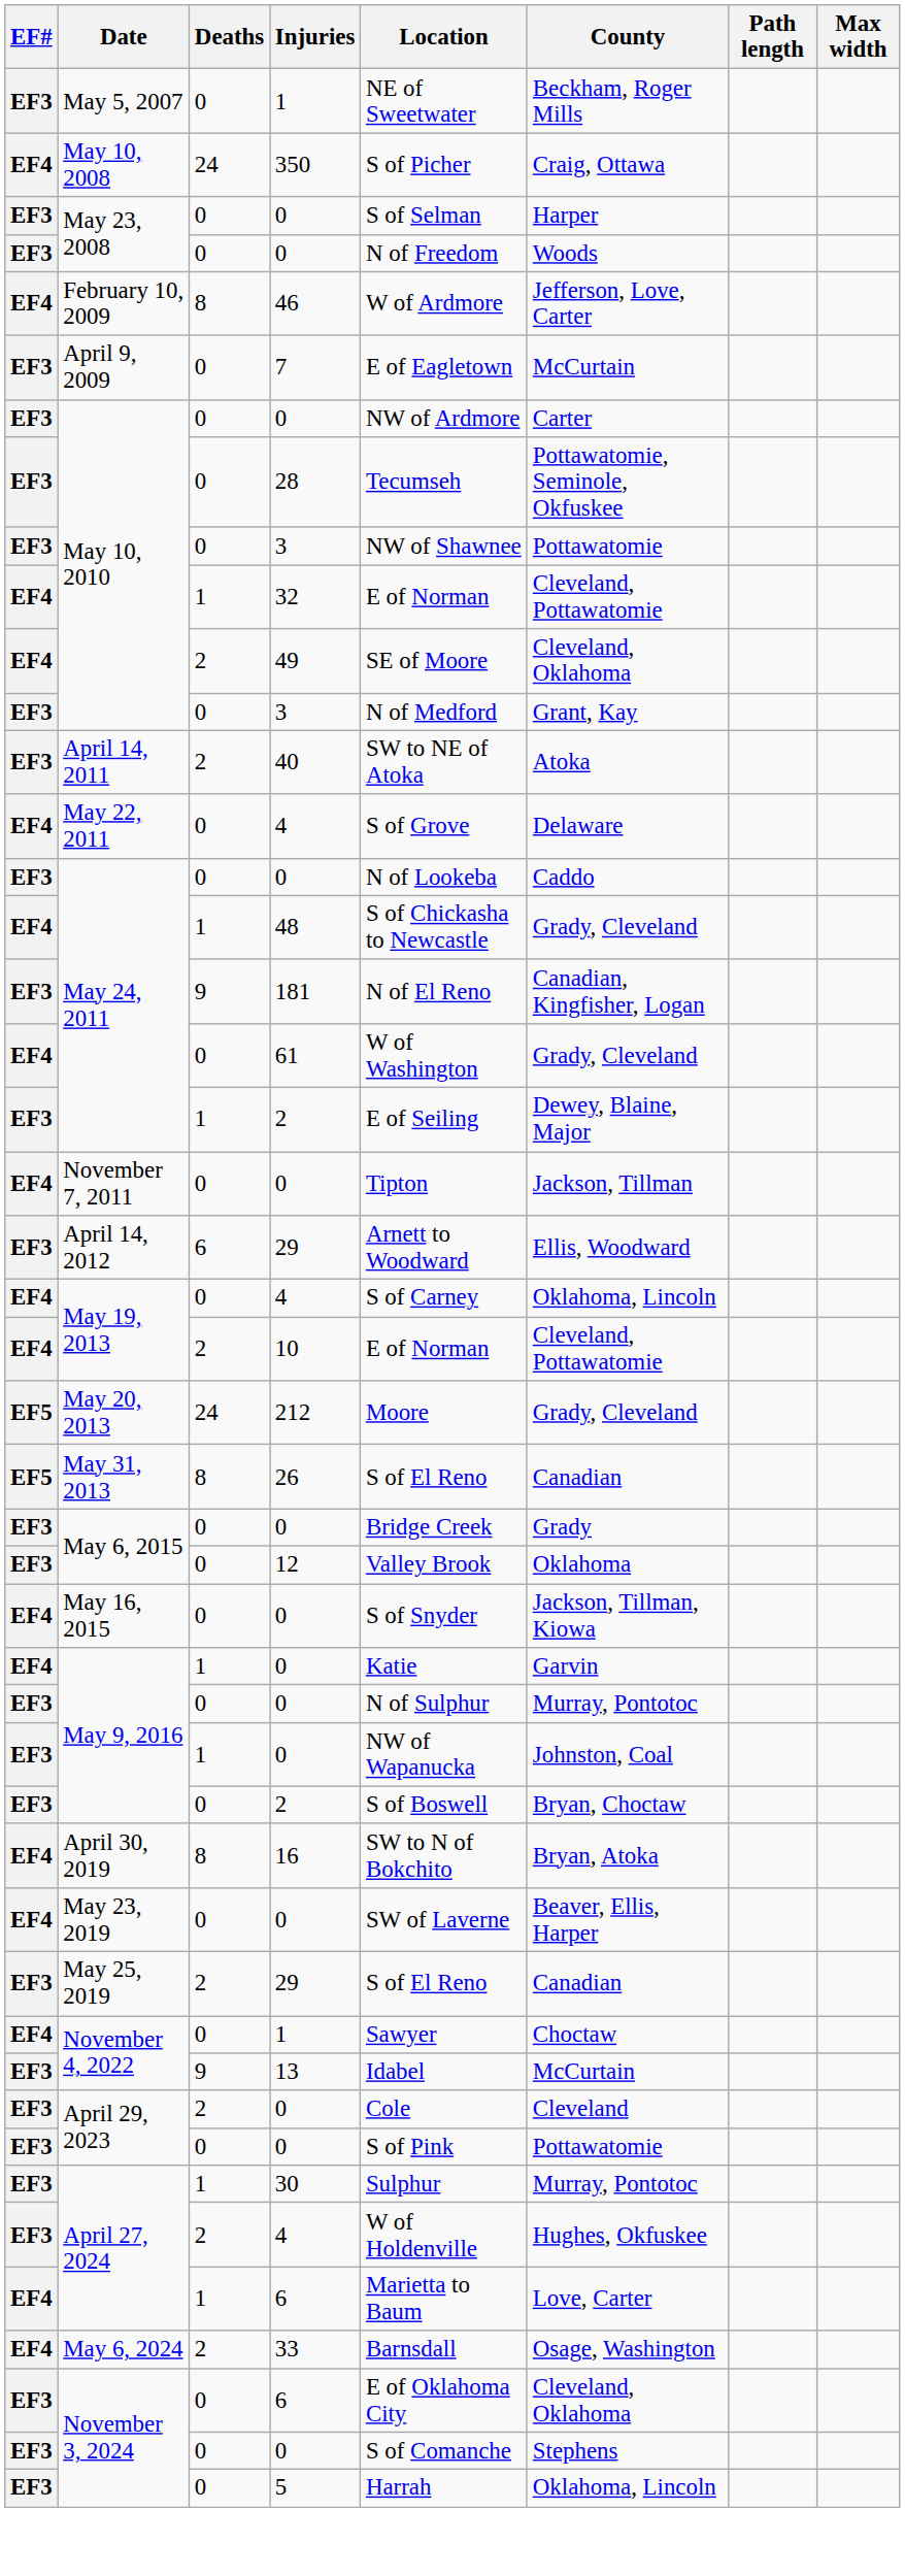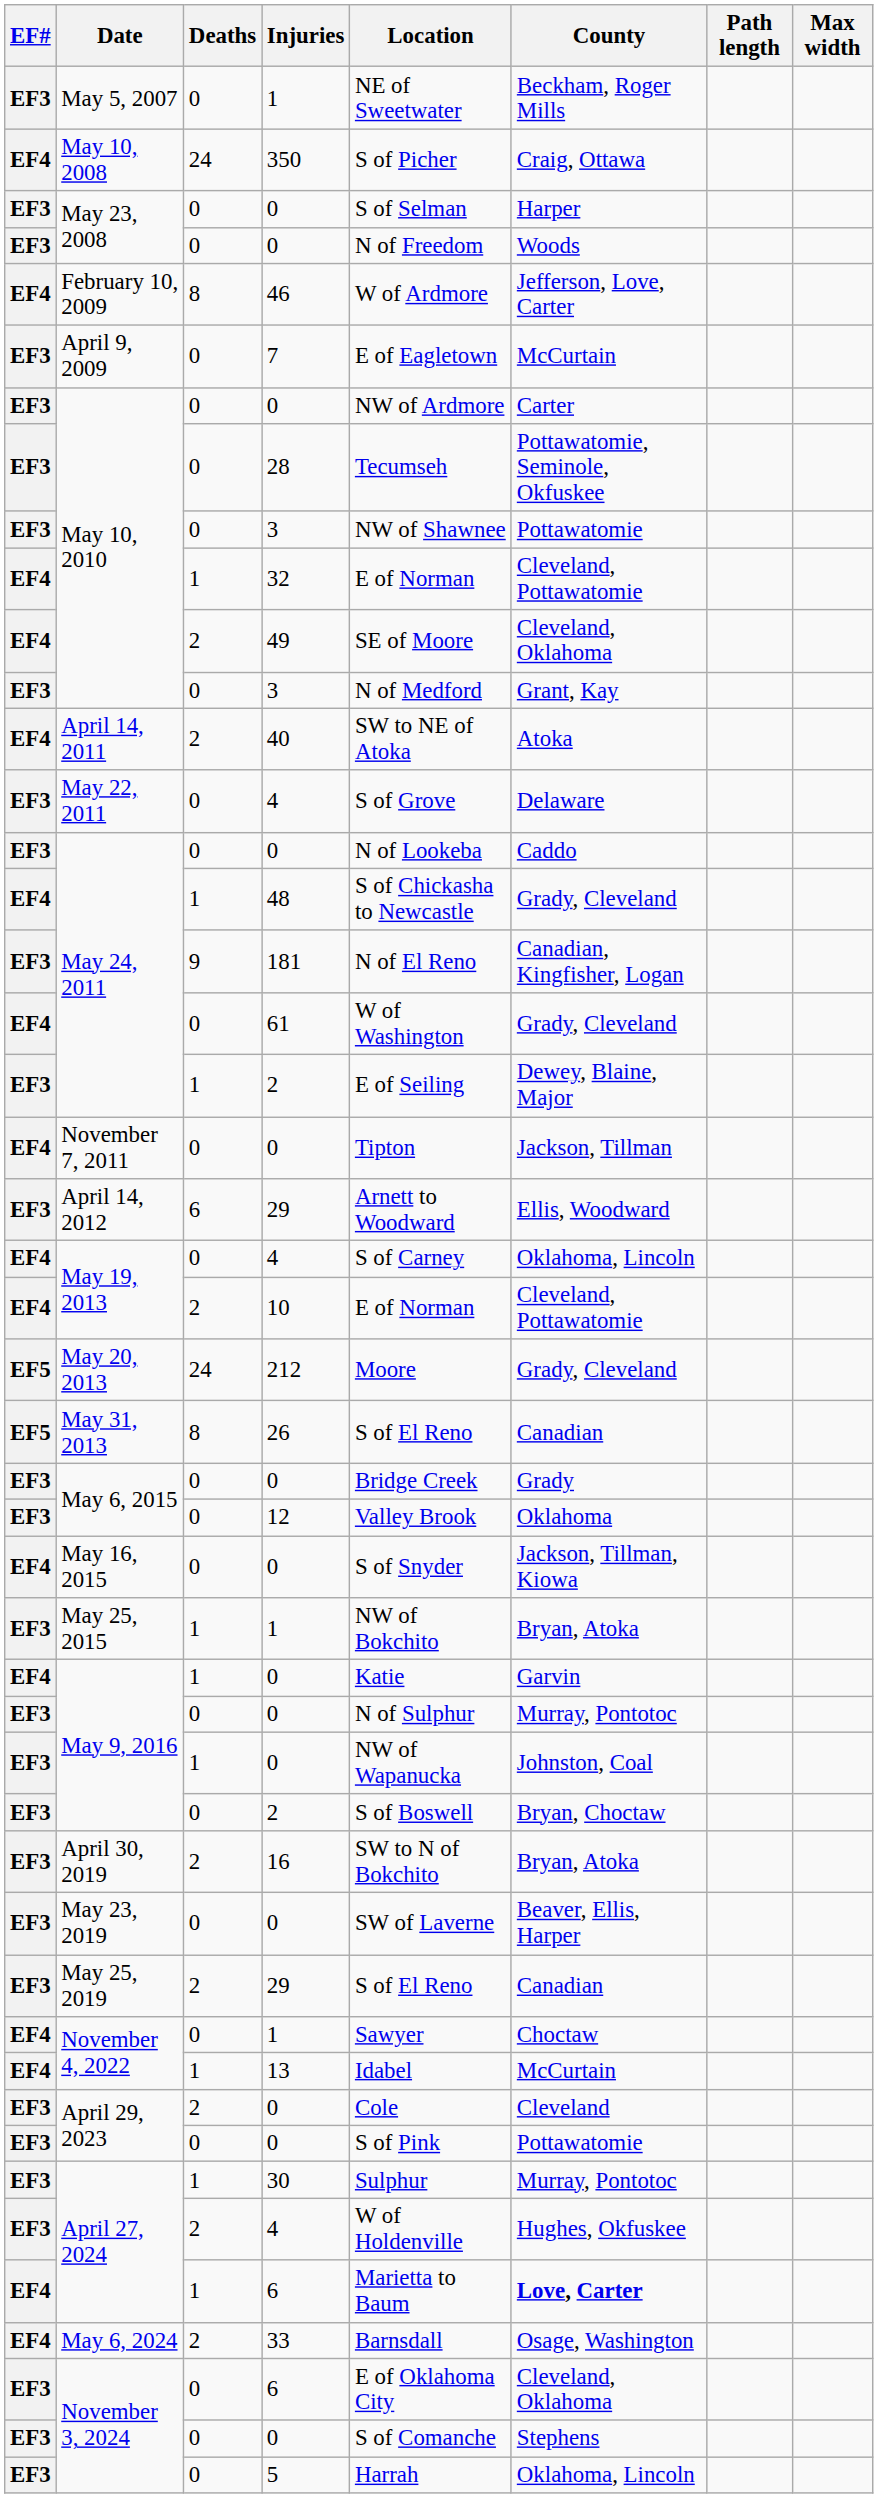April 14, 2011 | EF#: EF3 -> EF4
May 22, 2011 | EF#: EF4 -> EF3
+ row: EF3 | May 25, 2015 | 1 | 1 | NW of Bokchito | Bryan, Atoka
April 30, 2019 | EF#: EF4 -> EF3
April 30, 2019 | Deaths: 8 -> 2
May 23, 2019 | EF#: EF4 -> EF3
November 4, 2022 / 13 | EF#: EF3 -> EF4
November 4, 2022 / 13 | Deaths: 9 -> 1
April 27, 2024 / 6 | County: normal -> bold
